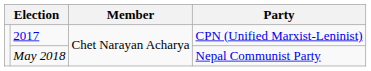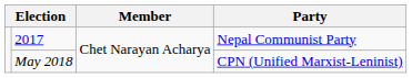2017 | Party: CPN (Unified Marxist-Leninist) -> Nepal Communist Party
May 2018 | Party: Nepal Communist Party -> CPN (Unified Marxist-Leninist)
